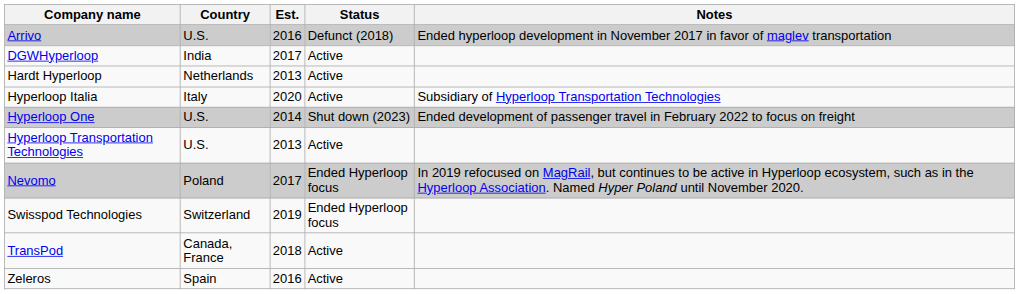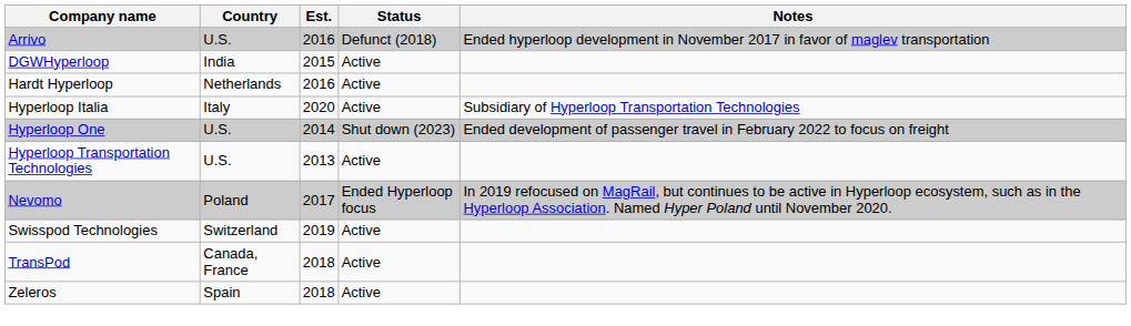DGWHyperloop | Est.: 2017 -> 2015
Hardt Hyperloop | Est.: 2013 -> 2016
Swisspod Technologies | Status: Ended Hyperloop focus -> Active
Zeleros | Est.: 2016 -> 2018
